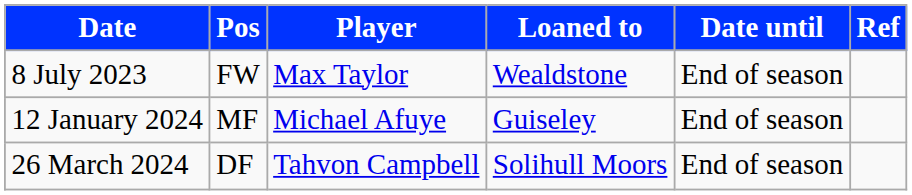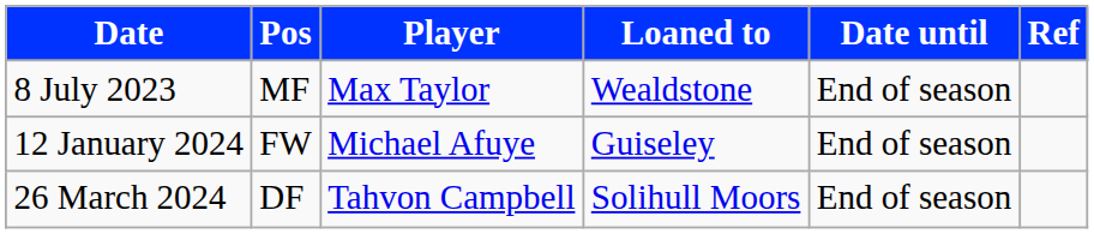8 July 2023 | Pos: FW -> MF
12 January 2024 | Pos: MF -> FW
